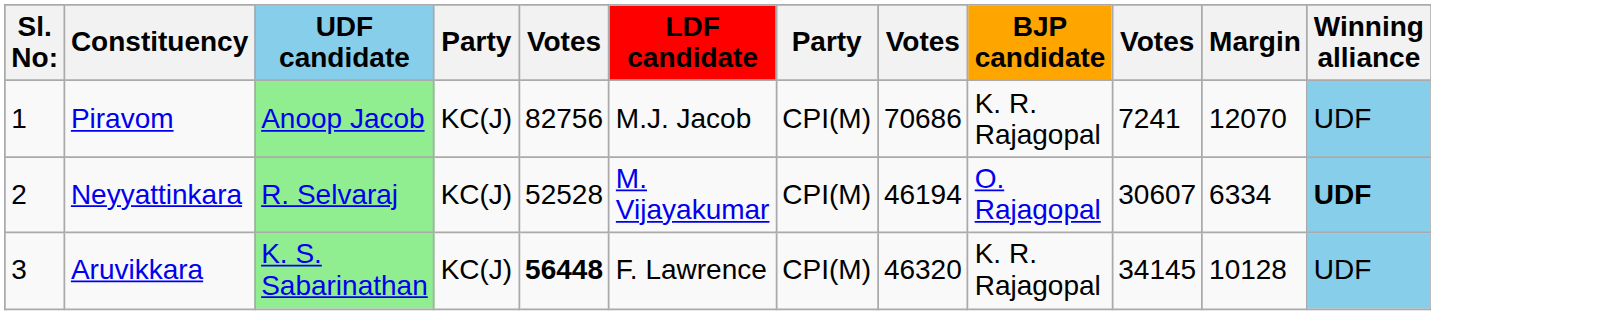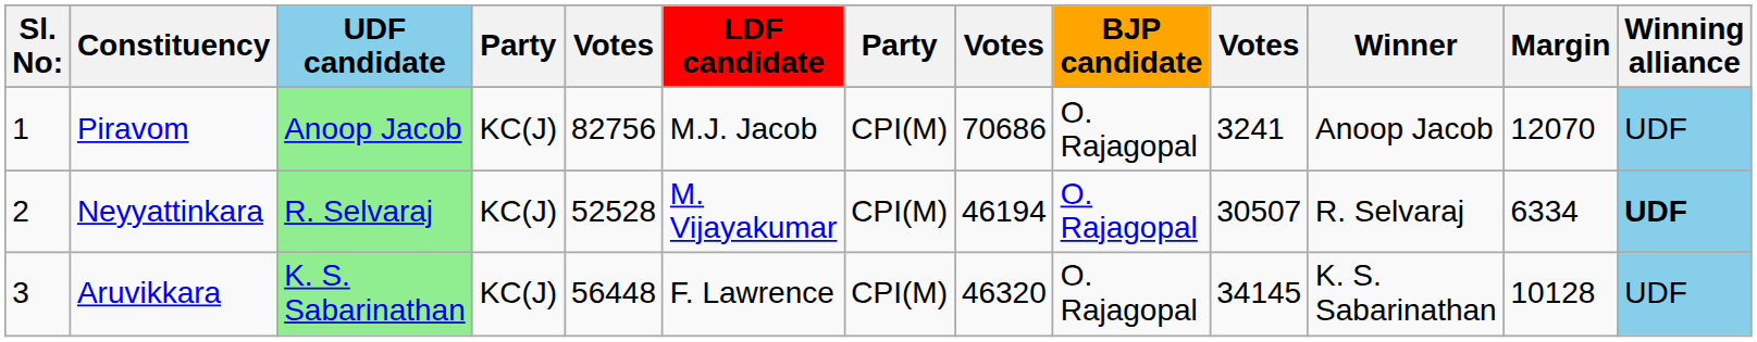+ column: Winner | Anoop Jacob | R. Selvaraj | K. S. Sabarinathan
Piravom | BJP candidate: K. R. Rajagopal -> O. Rajagopal
Piravom | column 10: 7241 -> 3241
Neyyattinkara | column 10: 30607 -> 30507
Aruvikkara | column 5: bold -> normal
Aruvikkara | BJP candidate: K. R. Rajagopal -> O. Rajagopal
